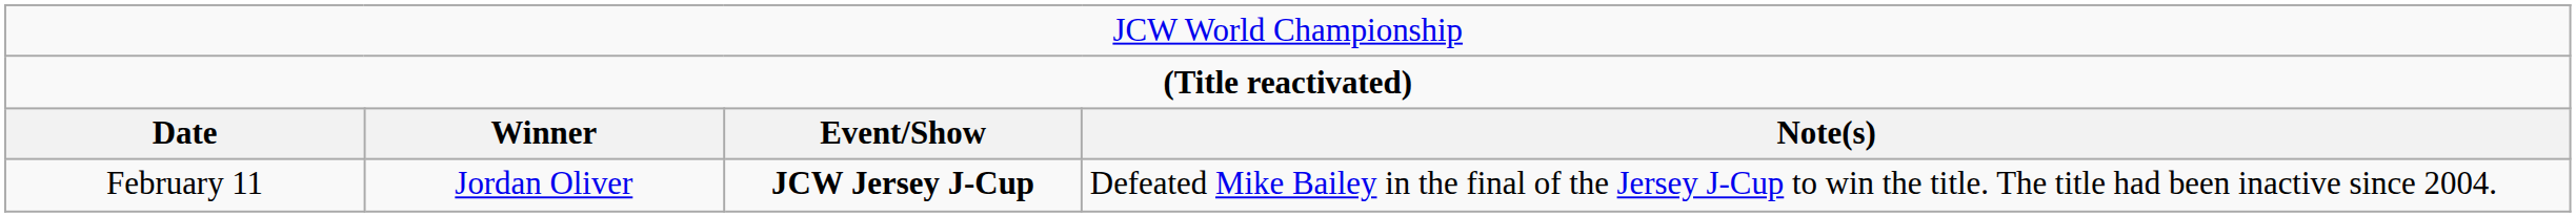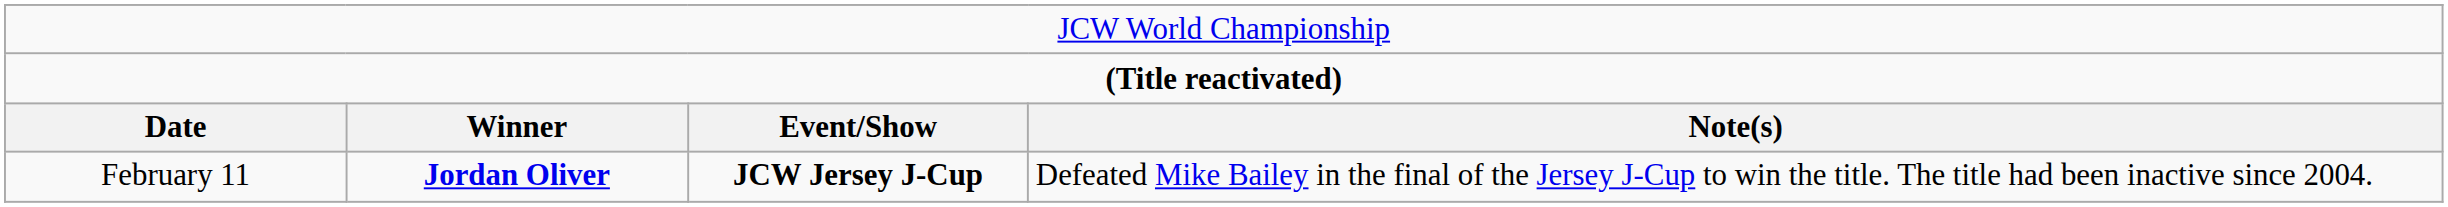February 11 | column 2: normal -> bold
